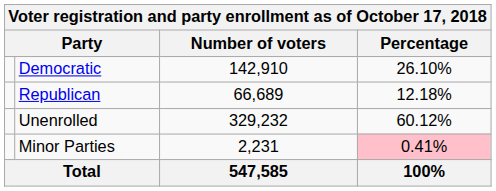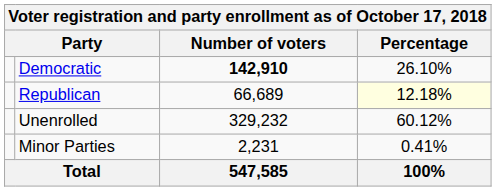Democratic | Number of voters: normal -> bold
Republican | Percentage: no background -> lightyellow background
Minor Parties | Percentage: pink background -> no background
